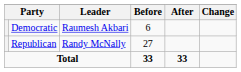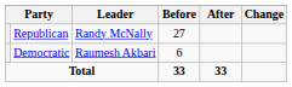rows swapped: Republican <-> Democratic
